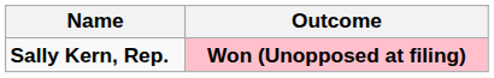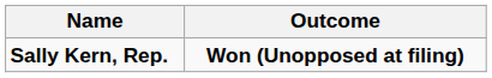Sally Kern, Rep. | Outcome: pink background -> no background
